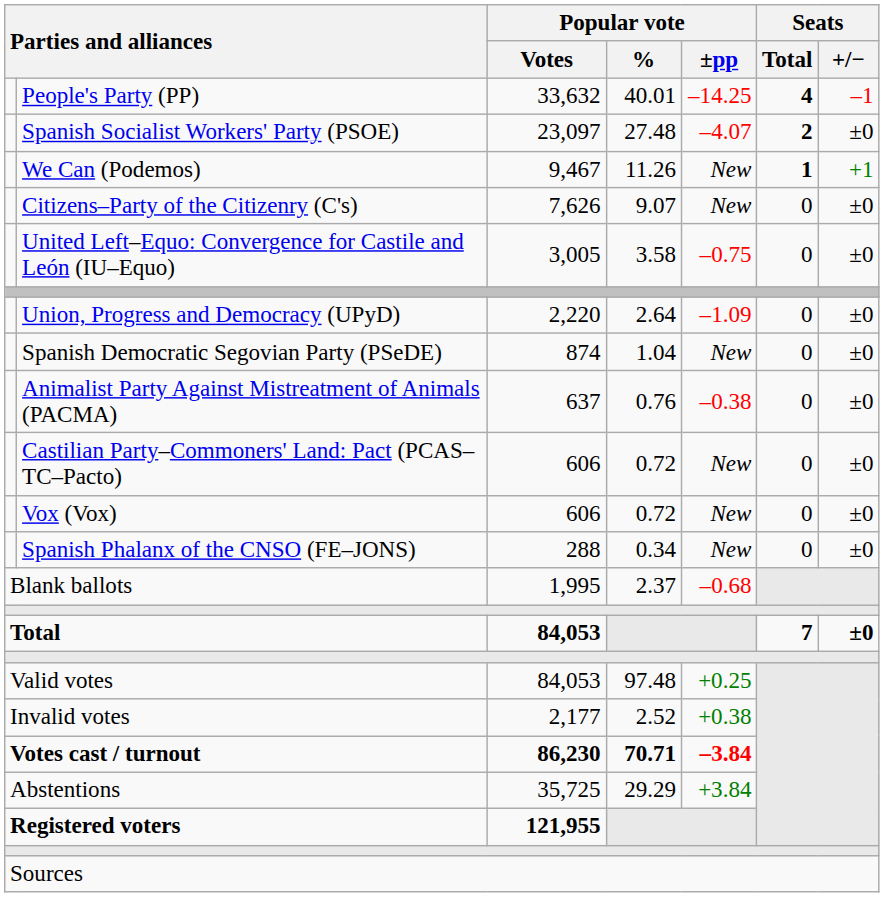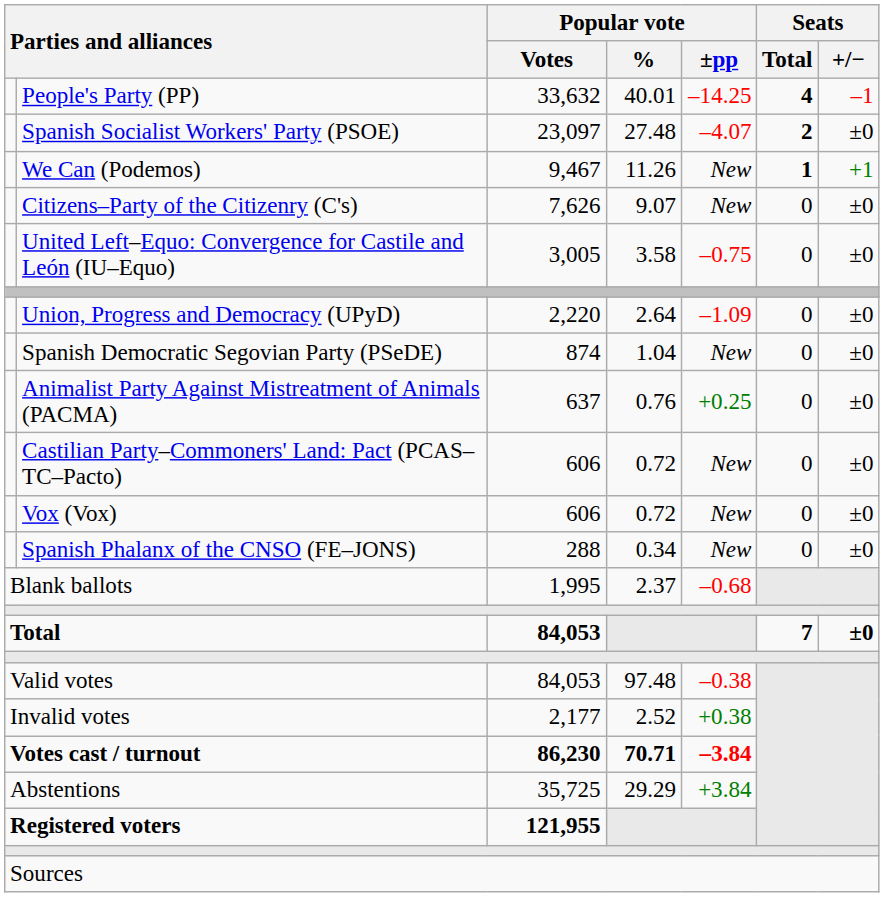Animalist Party Against Mistreatment of Animals (PACMA) | Popular vote / ±pp: –0.38 -> +0.25
Valid votes | Popular vote / ±pp: +0.25 -> –0.38
